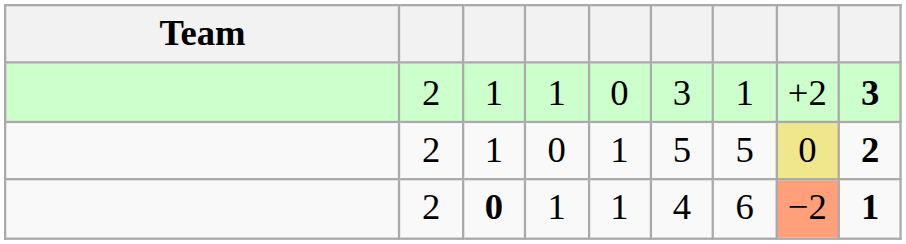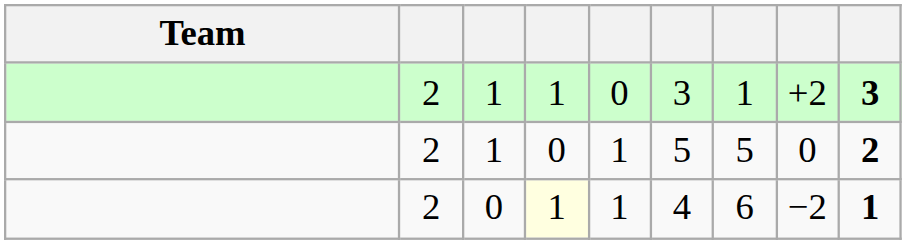row 3 | column 8: khaki background -> no background
row 4 | column 3: bold -> normal
row 4 | column 4: no background -> lightyellow background
row 4 | column 8: lightsalmon background -> no background
